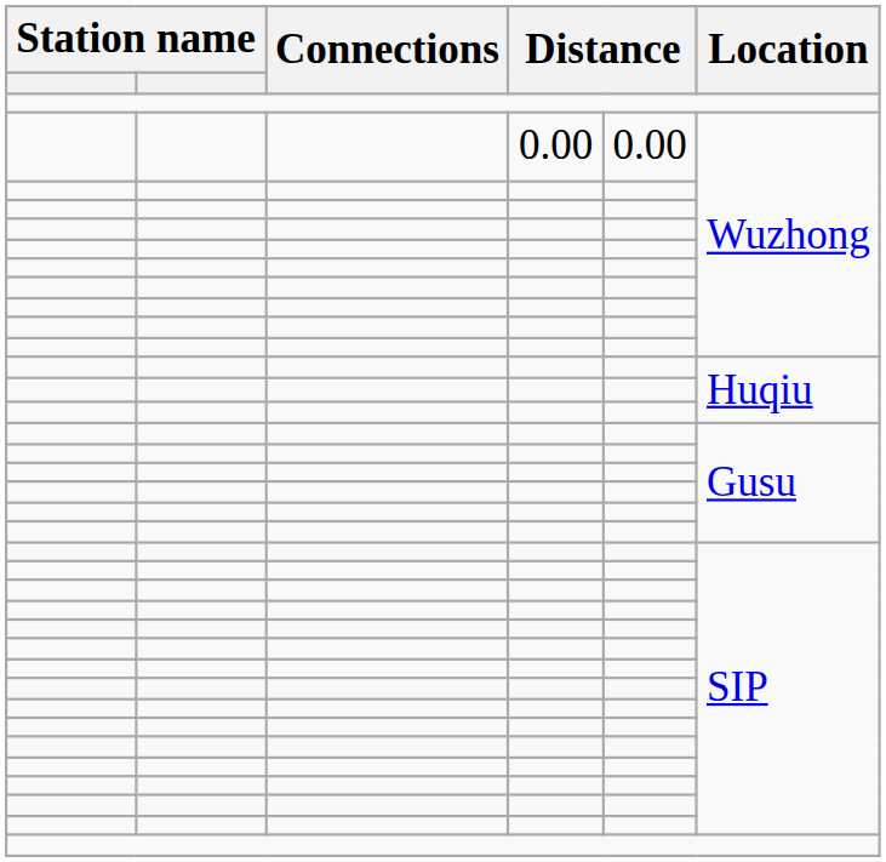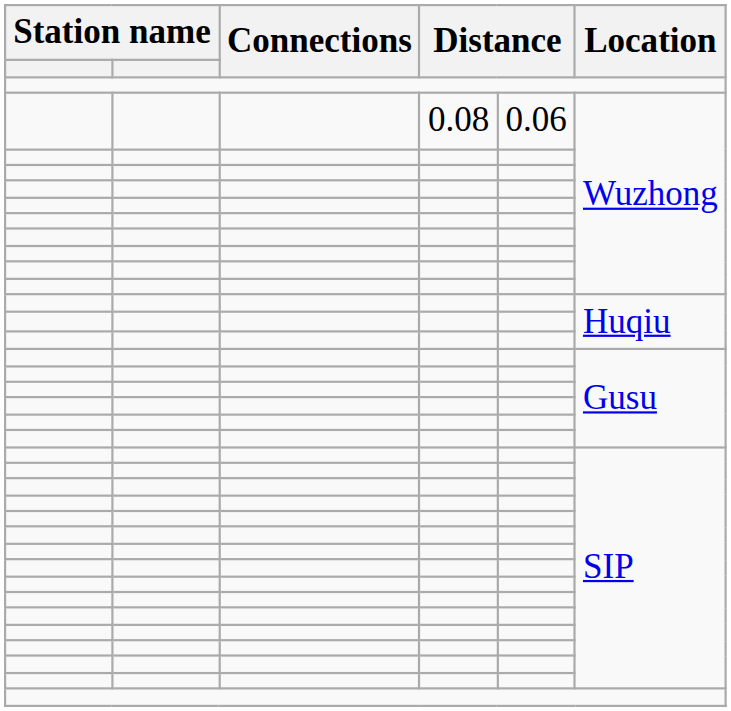row 4 | column 4: 0.00 -> 0.08
row 4 | column 5: 0.00 -> 0.06
